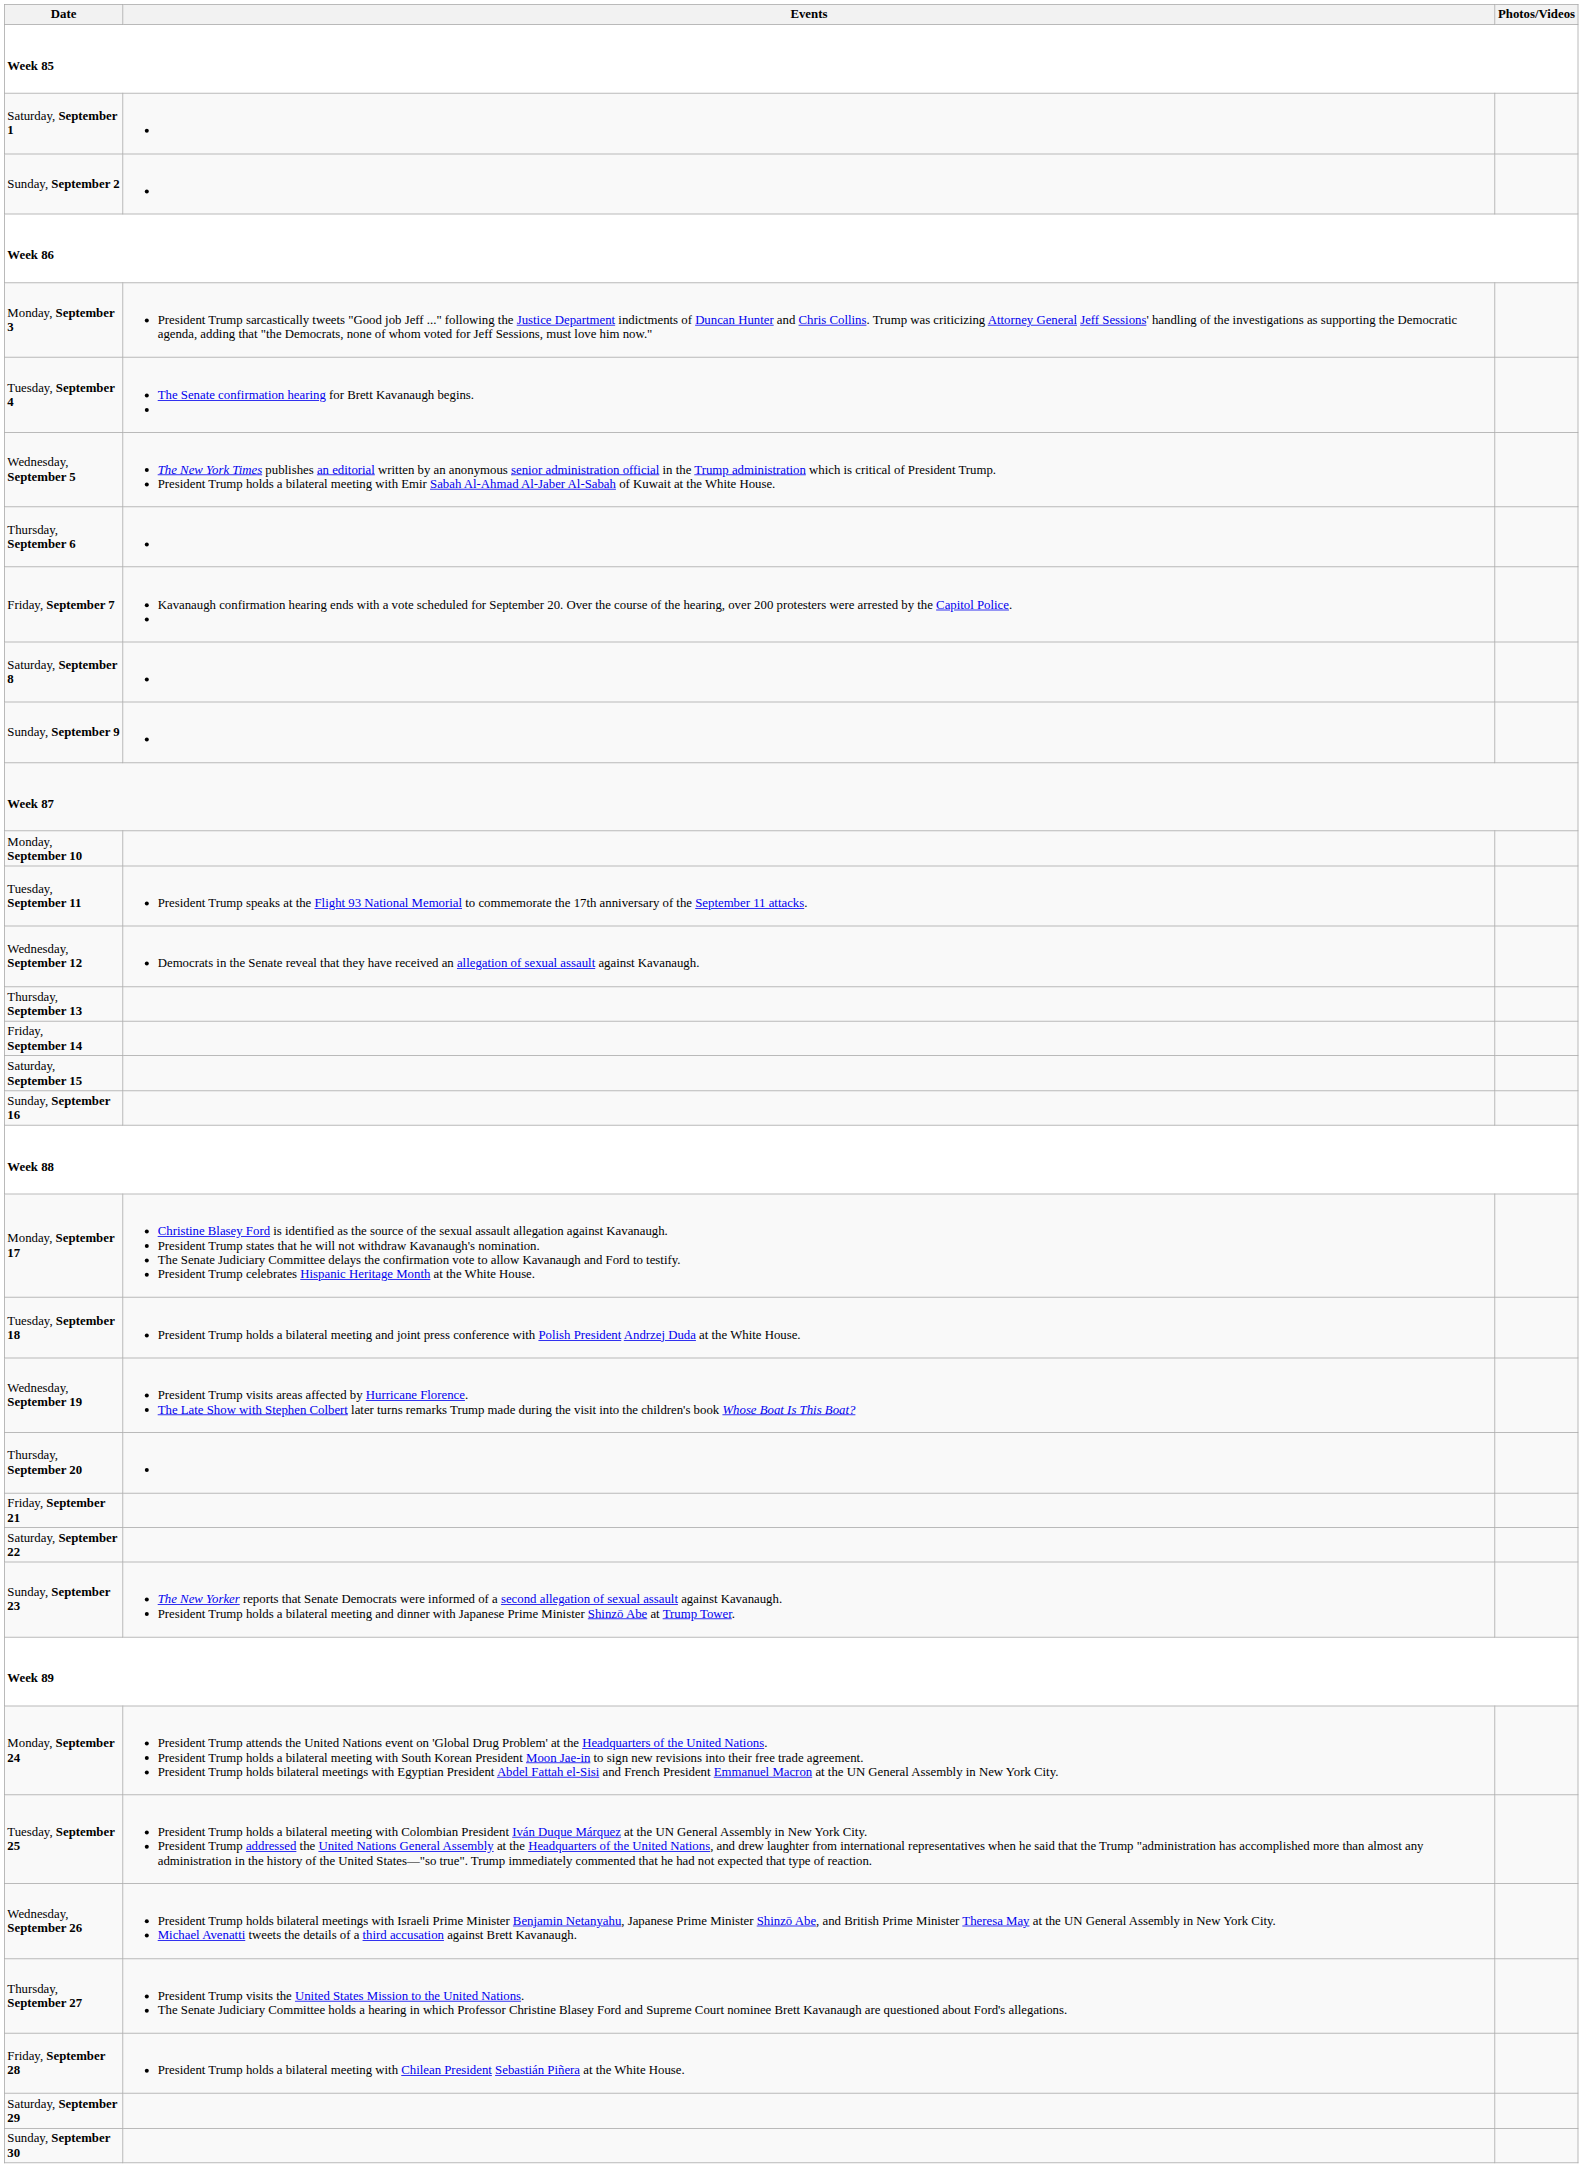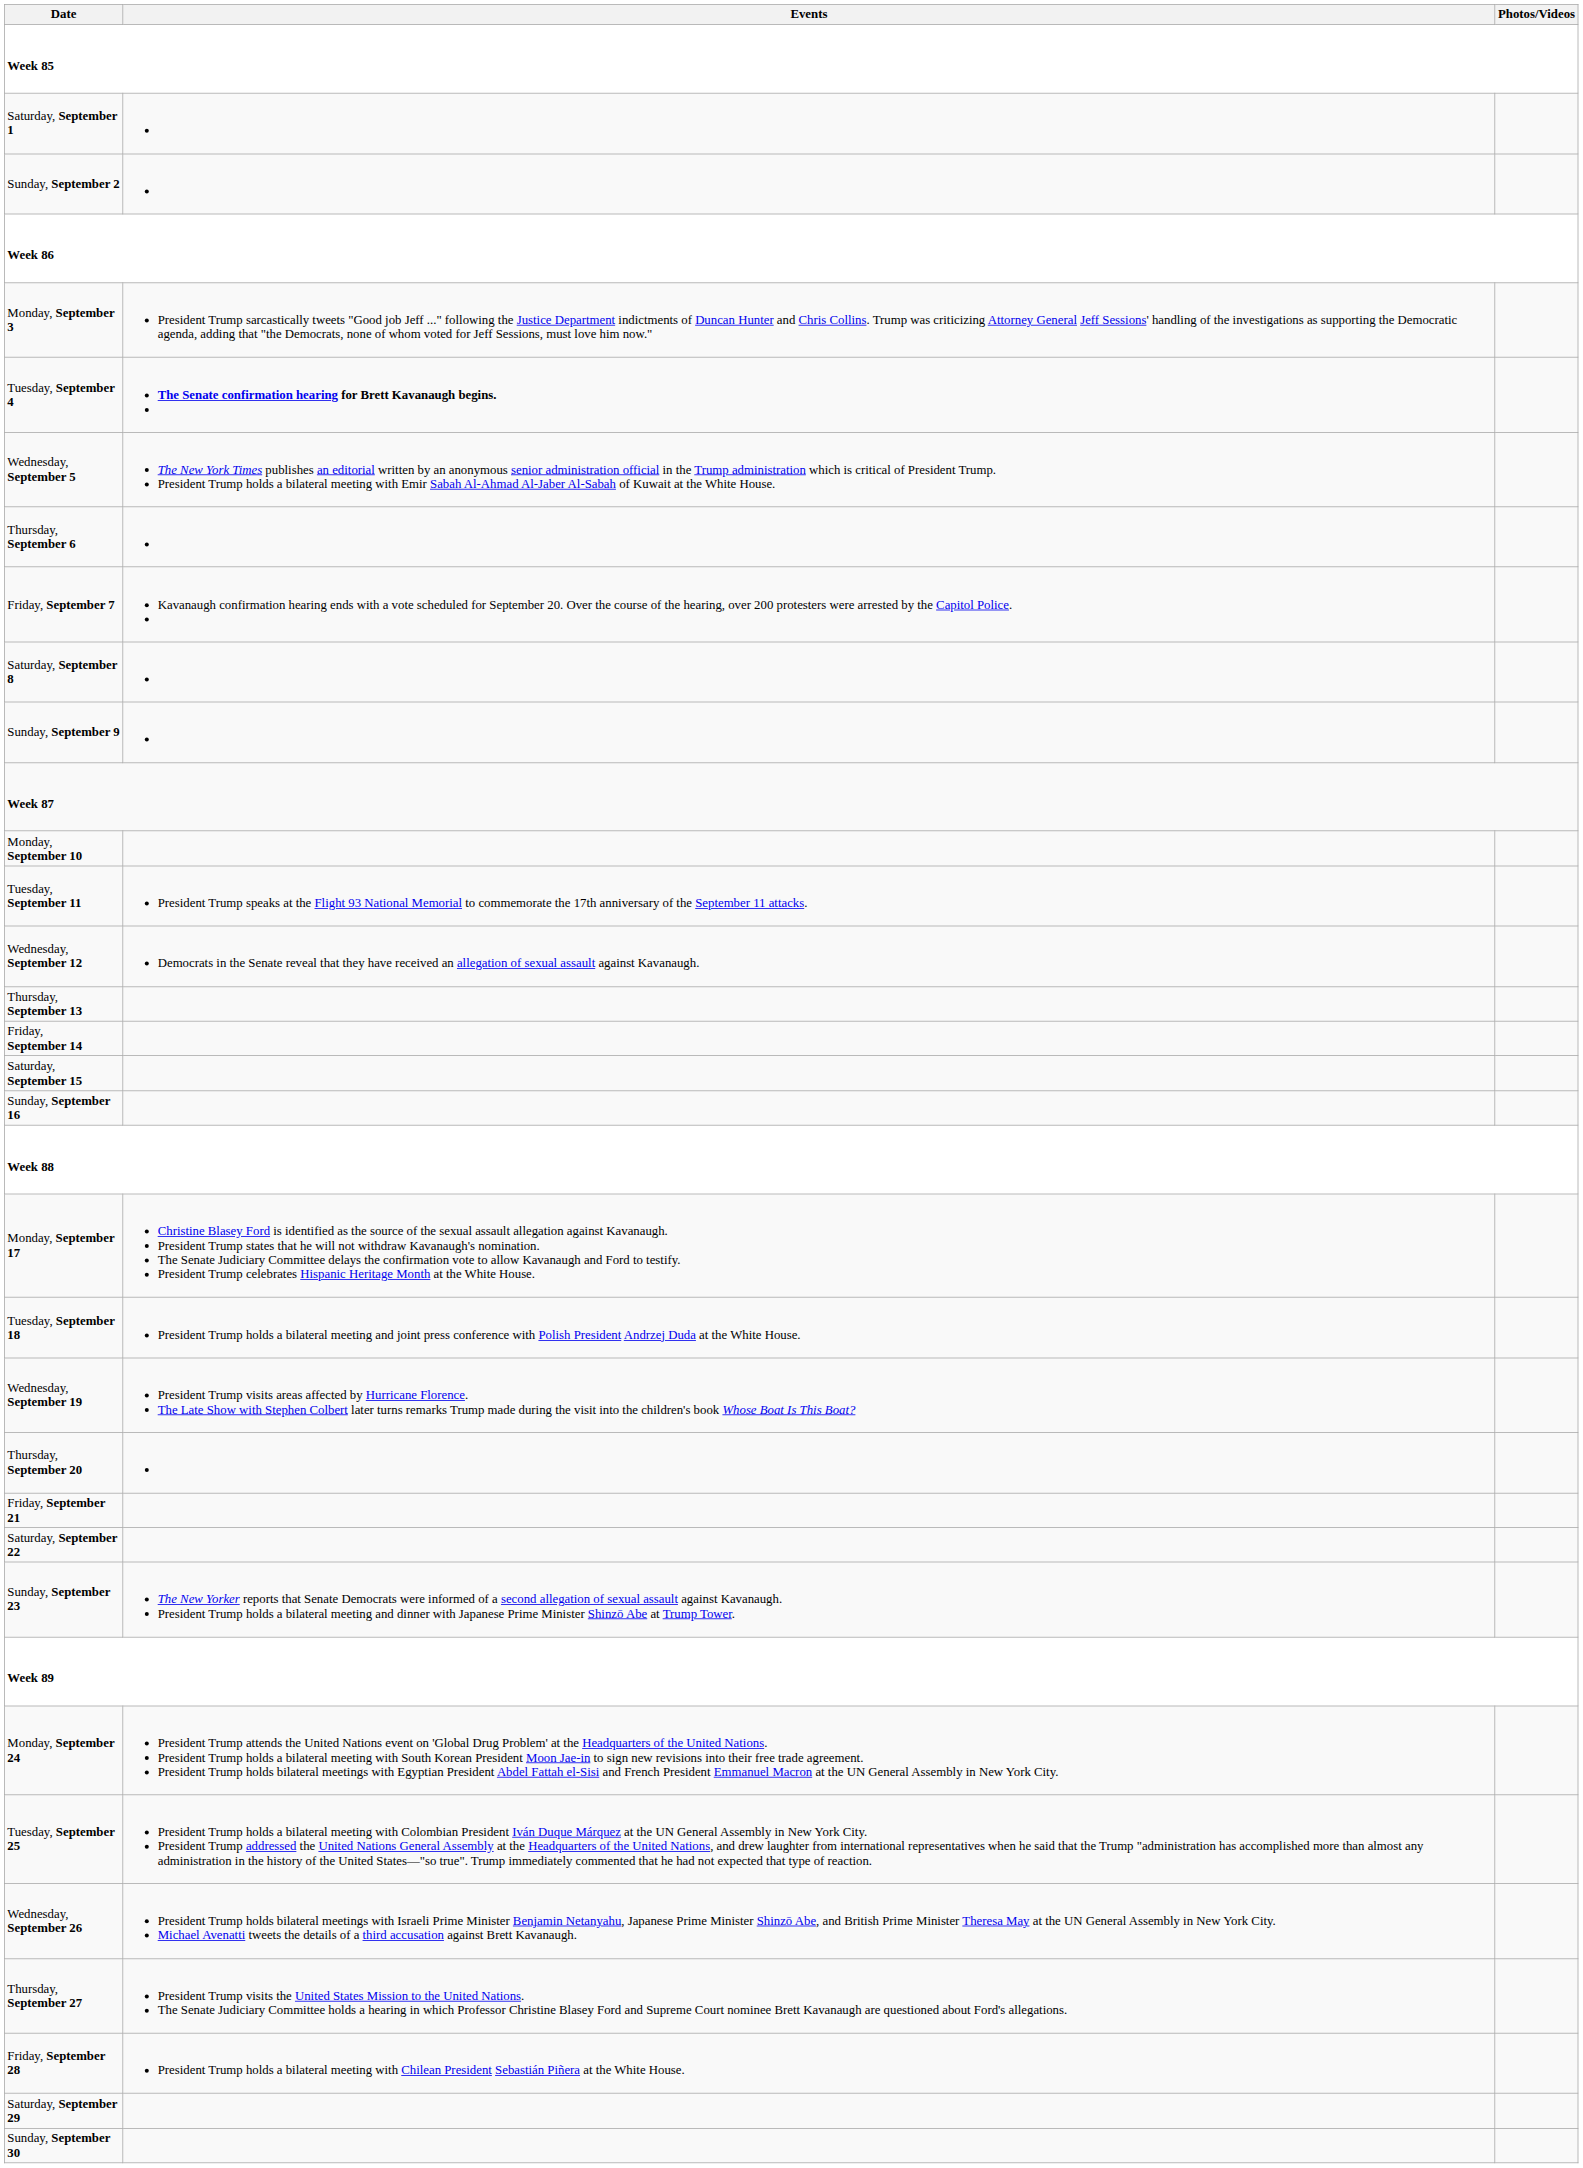Tuesday, September 4 | Events: normal -> bold
